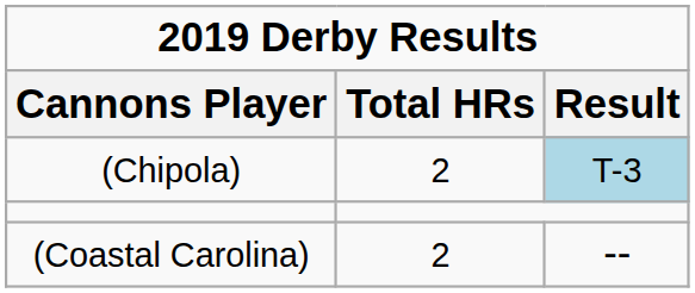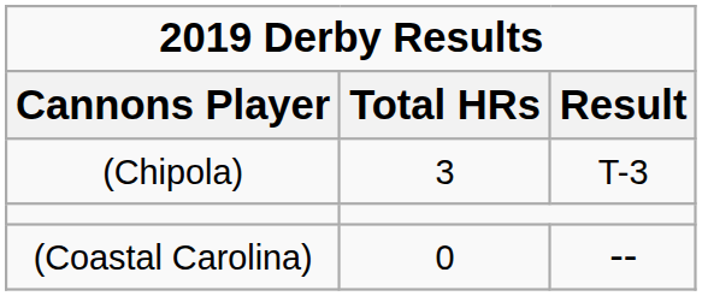(Chipola) | Total HRs: 2 -> 3
(Chipola) | Result: lightblue background -> no background
(Coastal Carolina) | Total HRs: 2 -> 0
